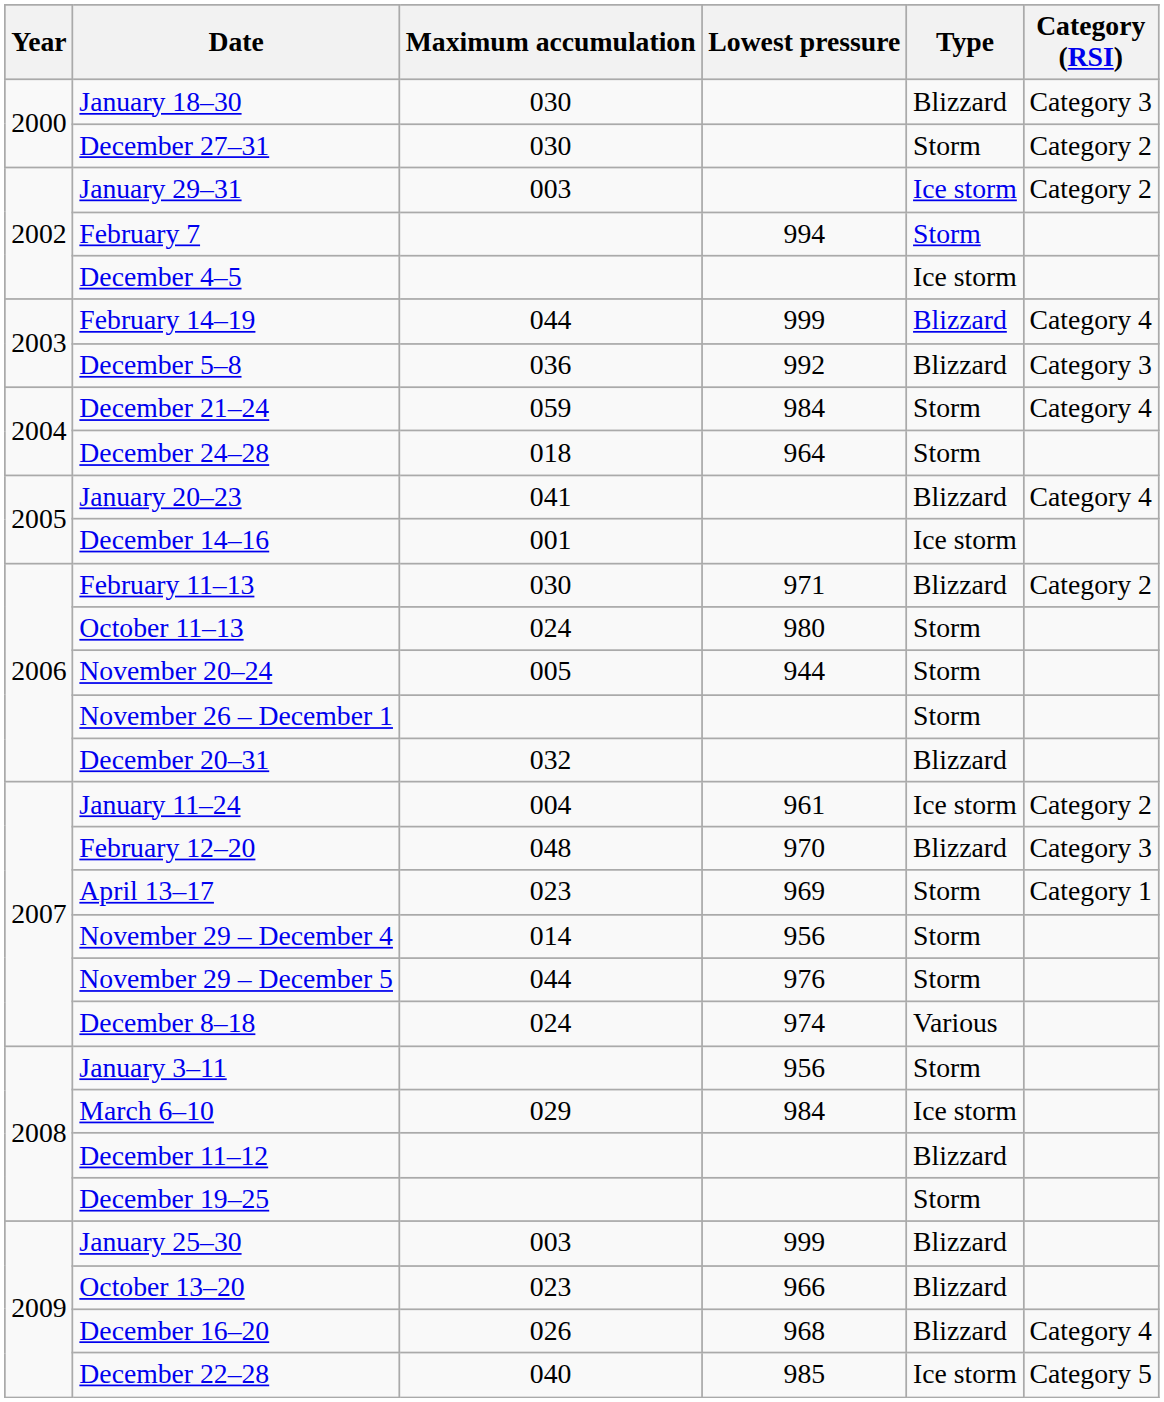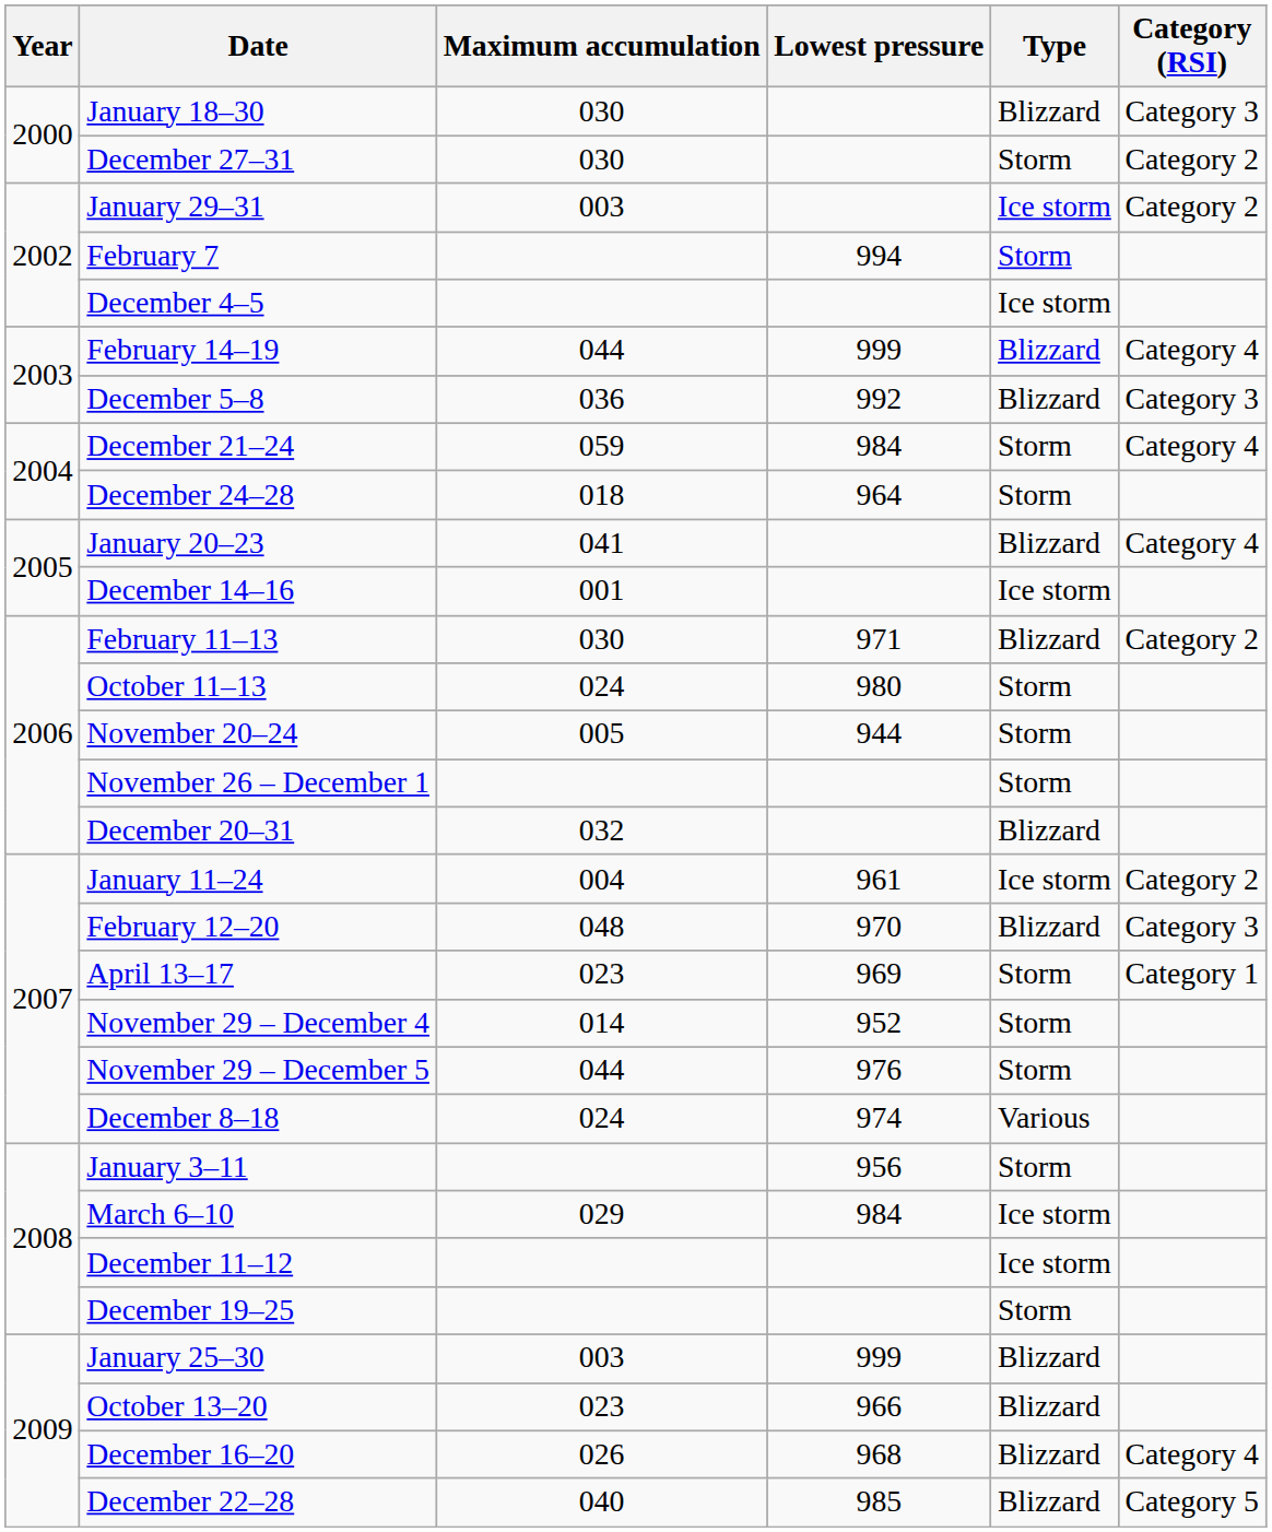November 29 – December 4 | Lowest pressure: 956 -> 952
December 11–12 | Type: Blizzard -> Ice storm
December 22–28 | Type: Ice storm -> Blizzard
